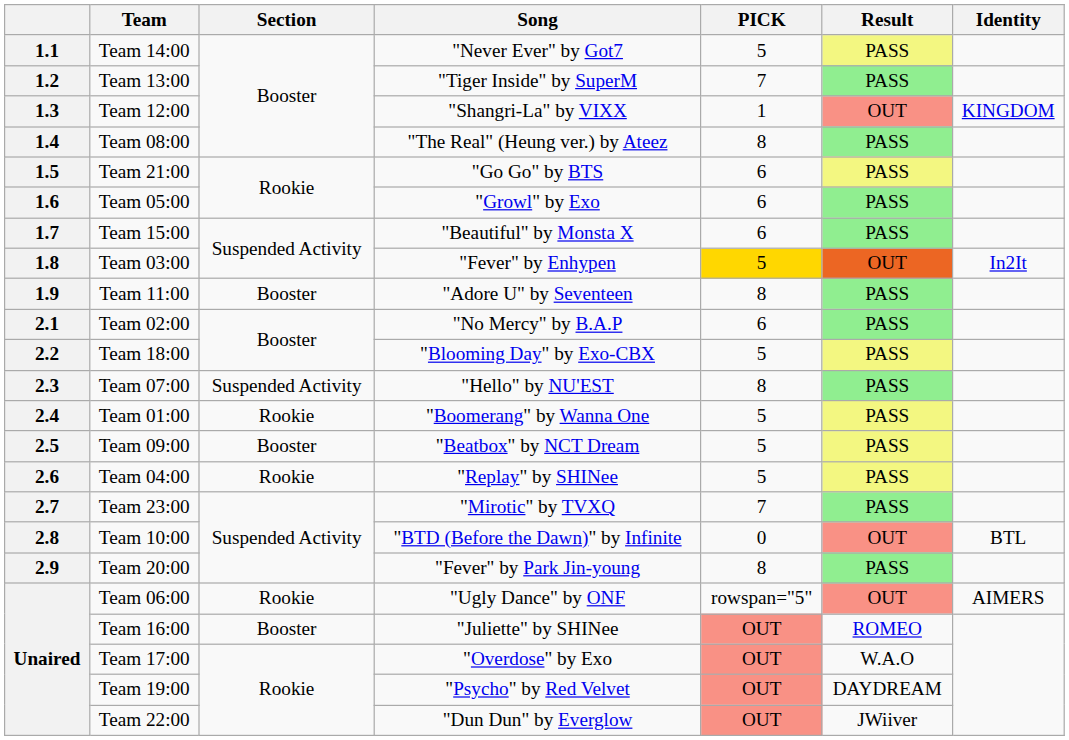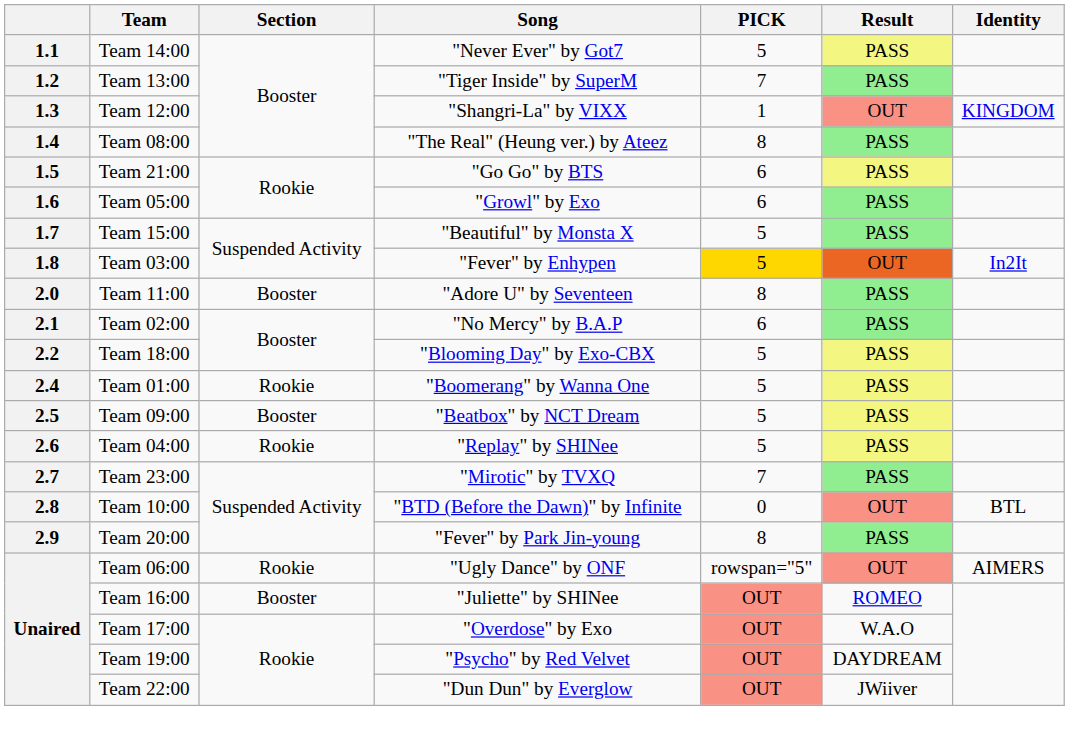Team 15:00 | PICK: 6 -> 5
Team 11:00 | column 1: 1.9 -> 2.0
- row: 2.3 | Team 07:00 | Suspended Activity | "Hello" by NU'EST | 8 | PASS
